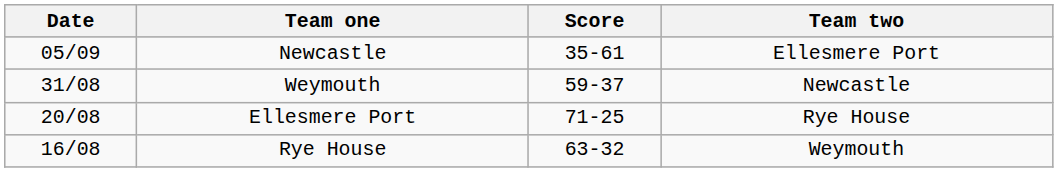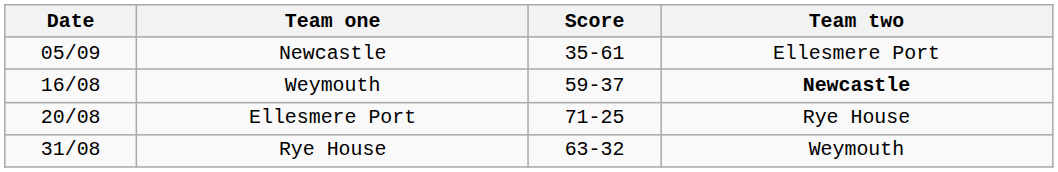row 3 | Date: 31/08 -> 16/08
row 3 | Team two: normal -> bold
row 5 | Date: 16/08 -> 31/08
